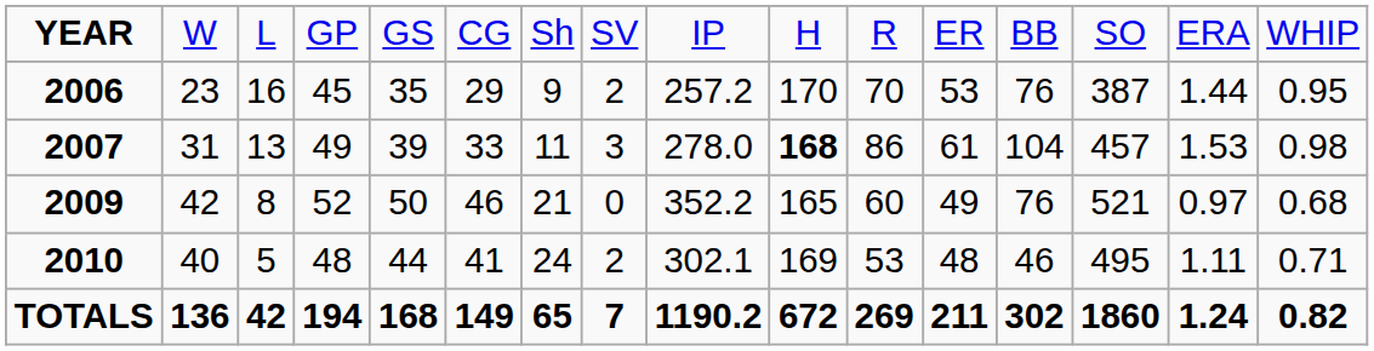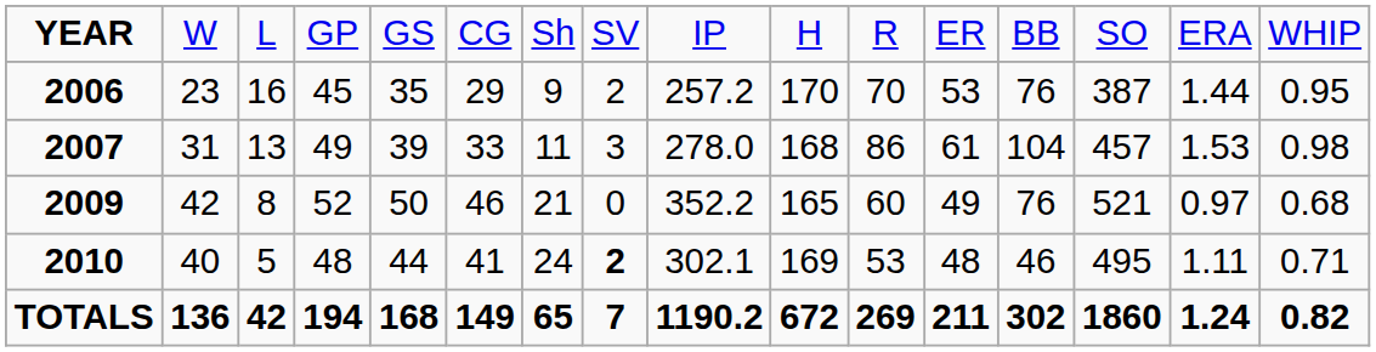2007 | column 10: bold -> normal
2010 | column 8: normal -> bold
